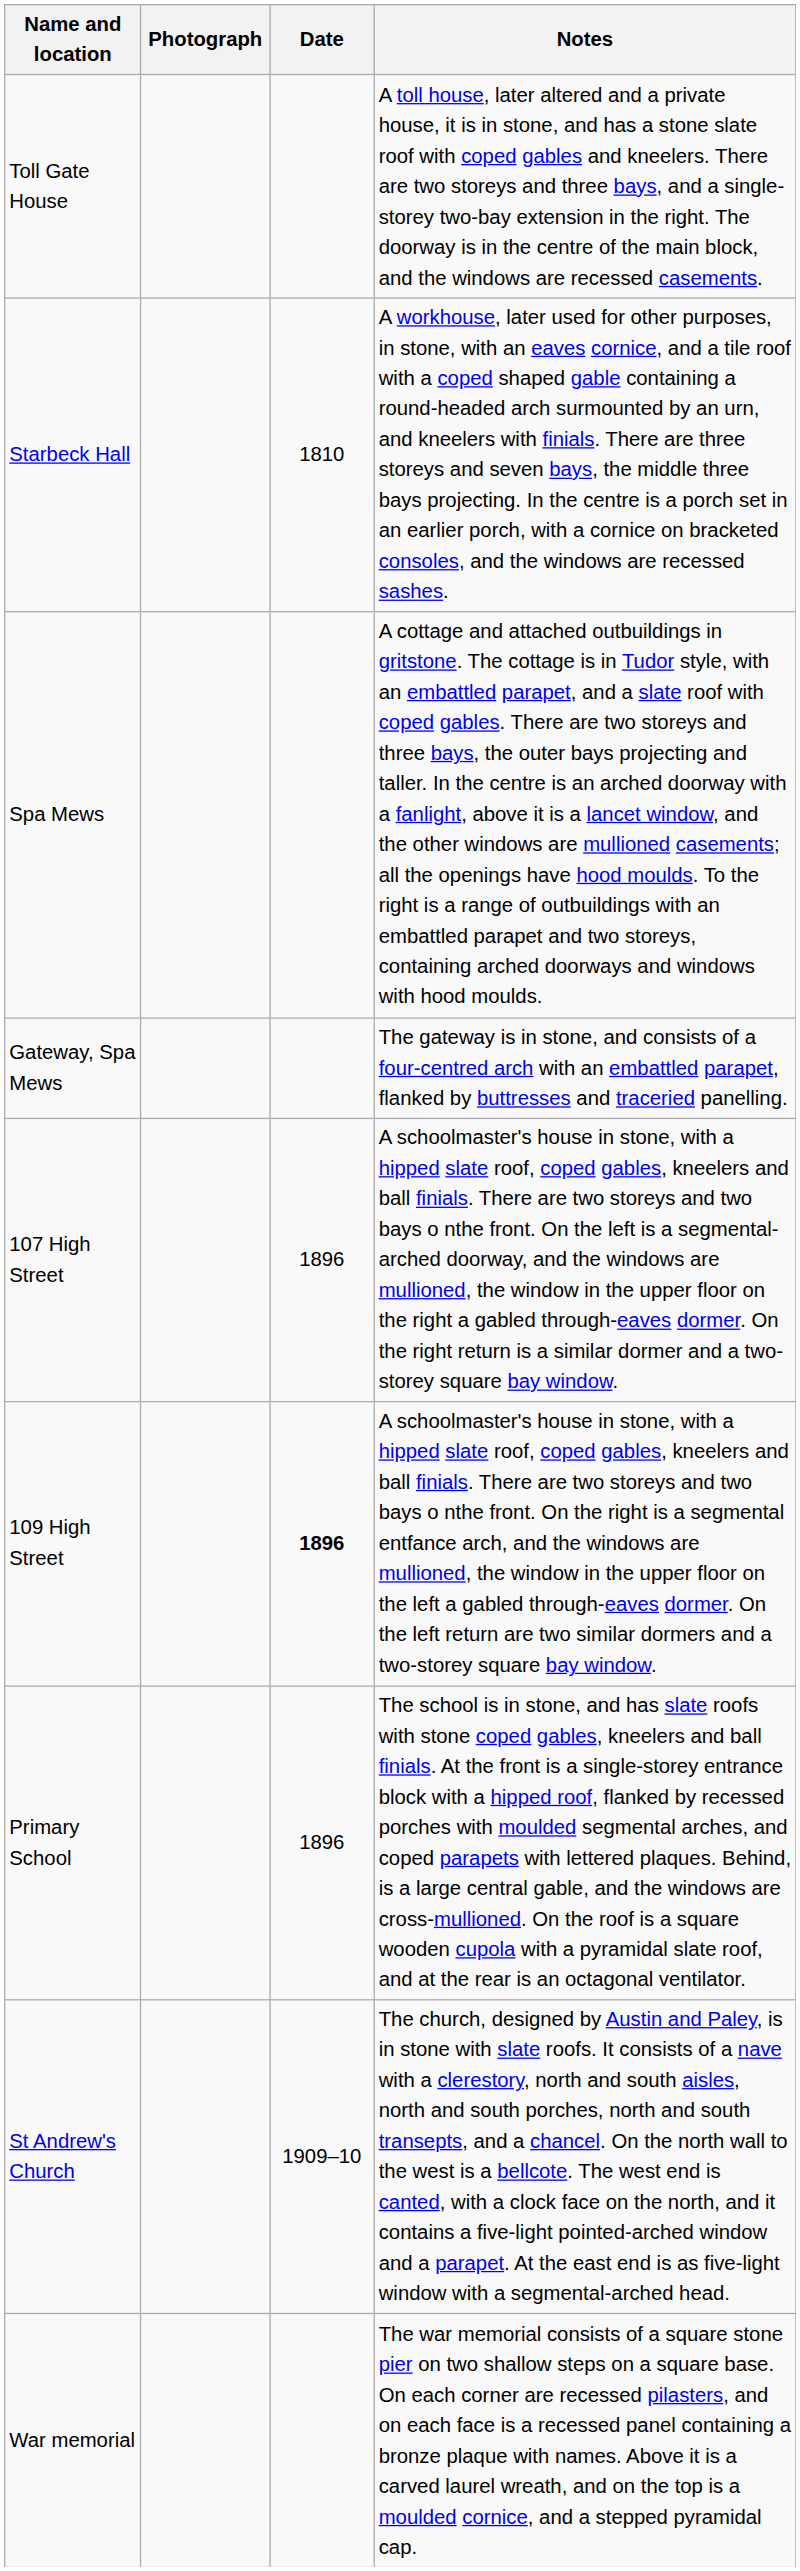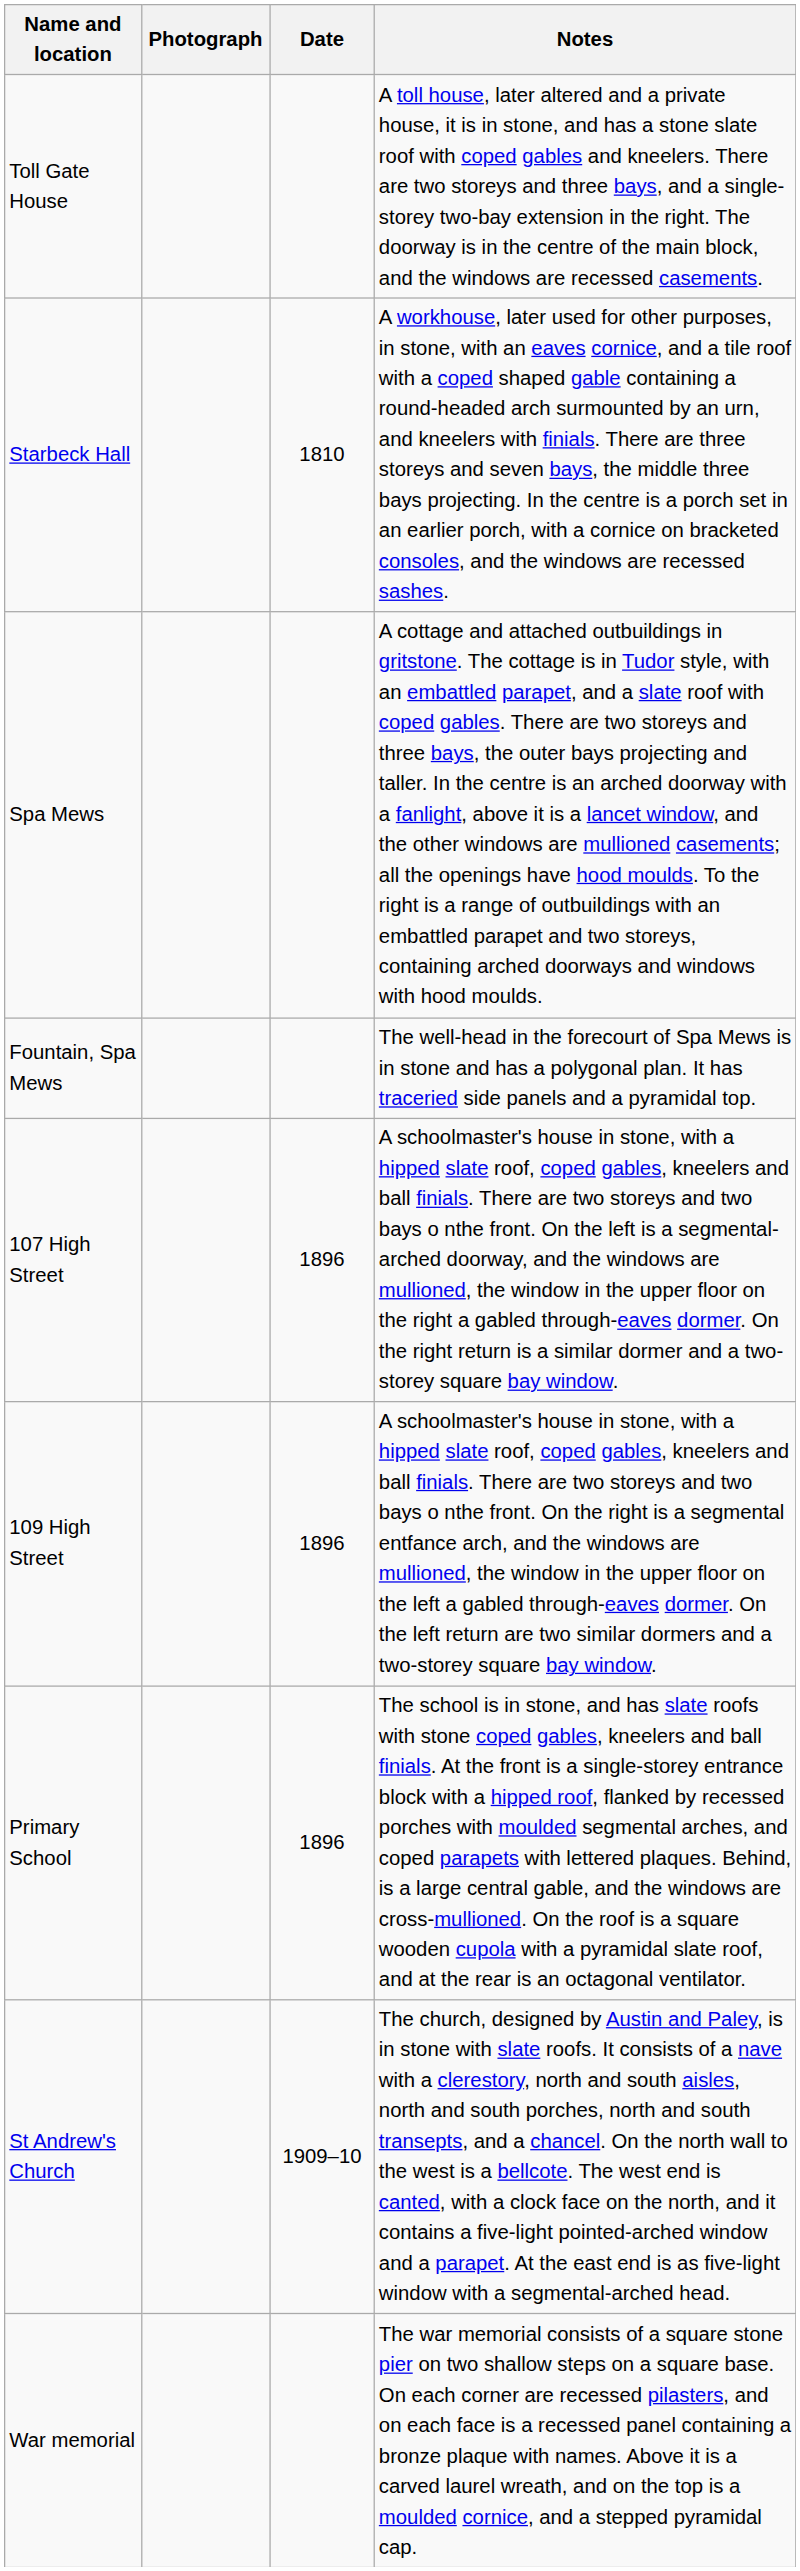+ row: Fountain, Spa Mews | The well-head in the forecourt of Spa Mews is in stone and has a polygonal plan. It has traceried side panels and a pyramidal top.
- row: Gateway, Spa Mews | The gateway is in stone, and consists of a four-centred arch with an embattled parapet, flanked by buttresses and traceried panelling.
109 High Street | Date: bold -> normal
